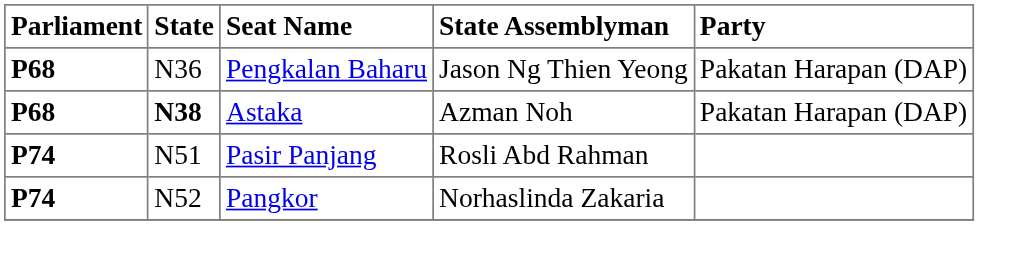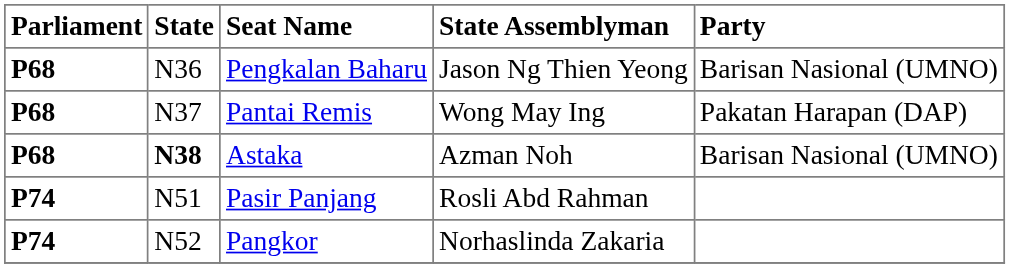Pengkalan Baharu | Party: Pakatan Harapan (DAP) -> Barisan Nasional (UMNO)
+ row: P68 | N37 | Pantai Remis | Wong May Ing | Pakatan Harapan (DAP)
Astaka | Party: Pakatan Harapan (DAP) -> Barisan Nasional (UMNO)
